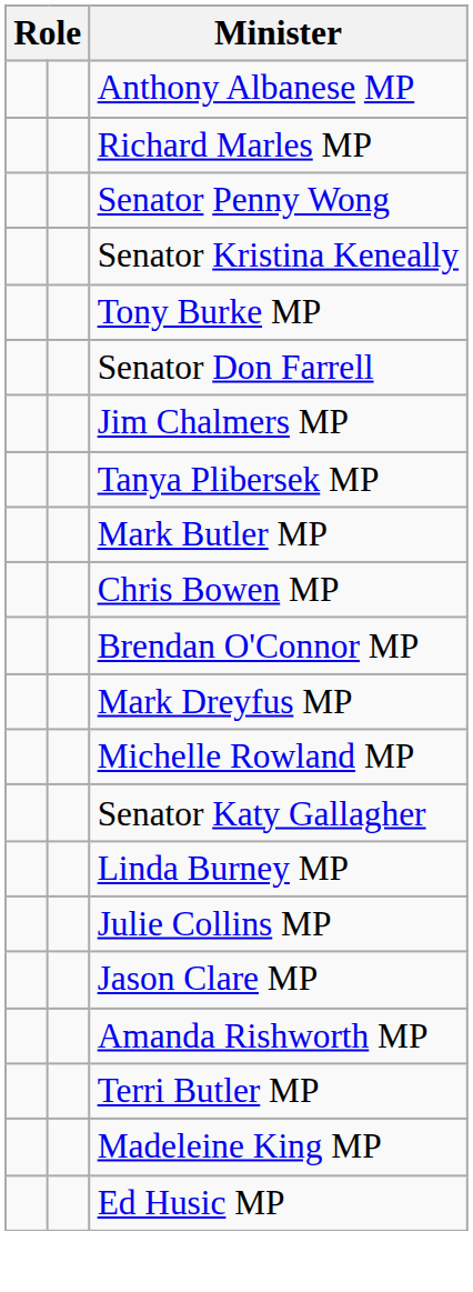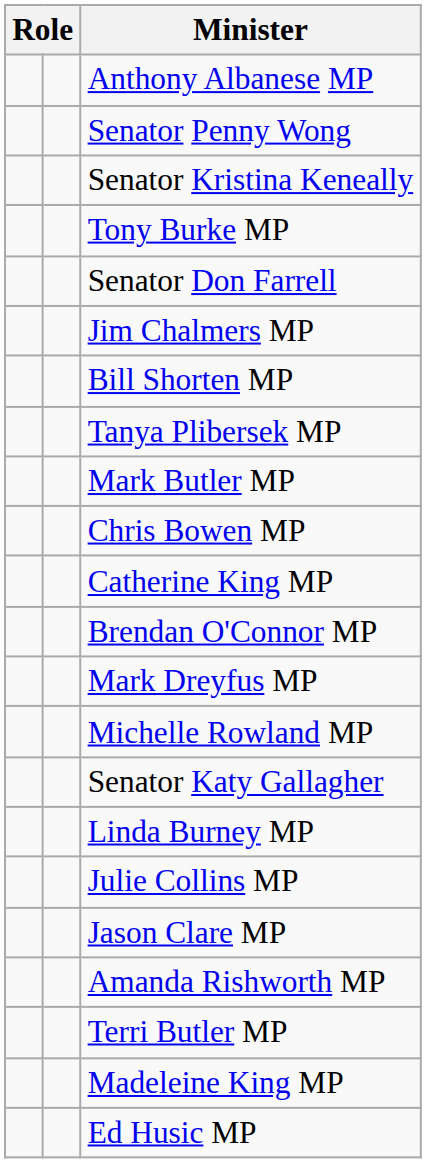- row: Richard Marles MP
+ row: Bill Shorten MP
+ row: Catherine King MP
